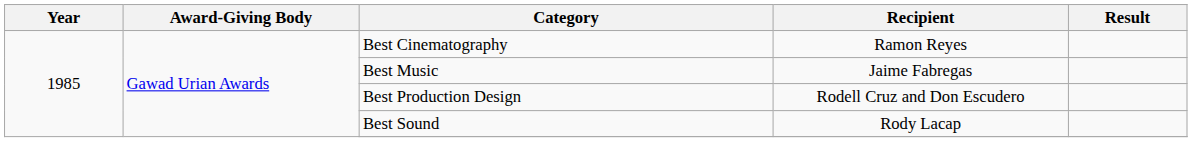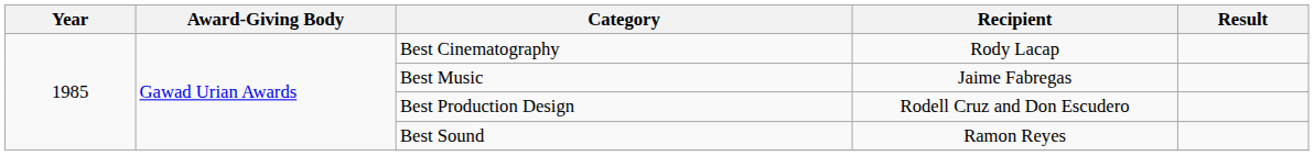Best Cinematography | Recipient: Ramon Reyes -> Rody Lacap
Best Sound | Recipient: Rody Lacap -> Ramon Reyes
